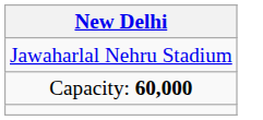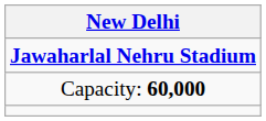row 2 | column 1: normal -> bold
